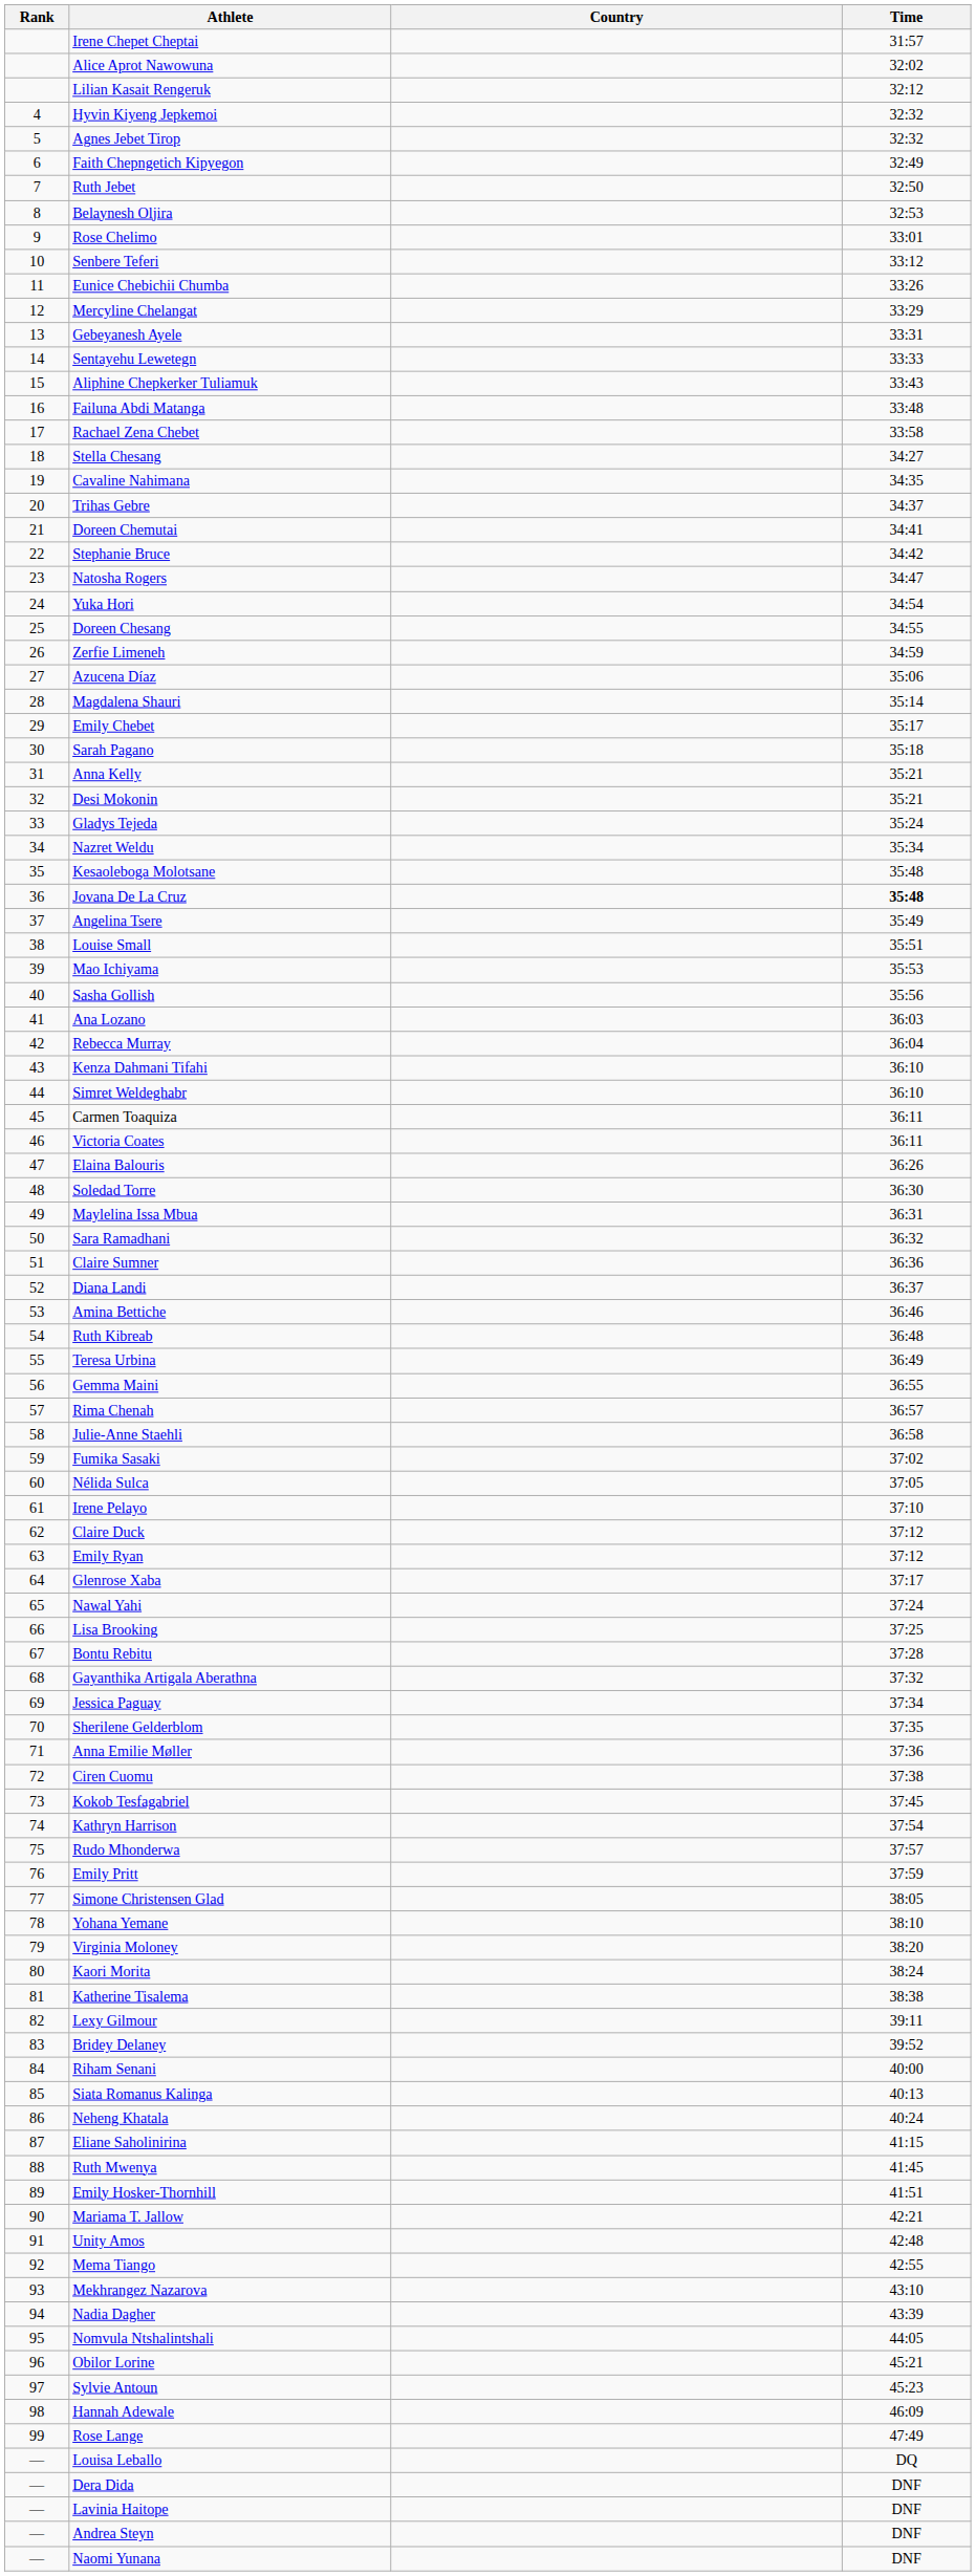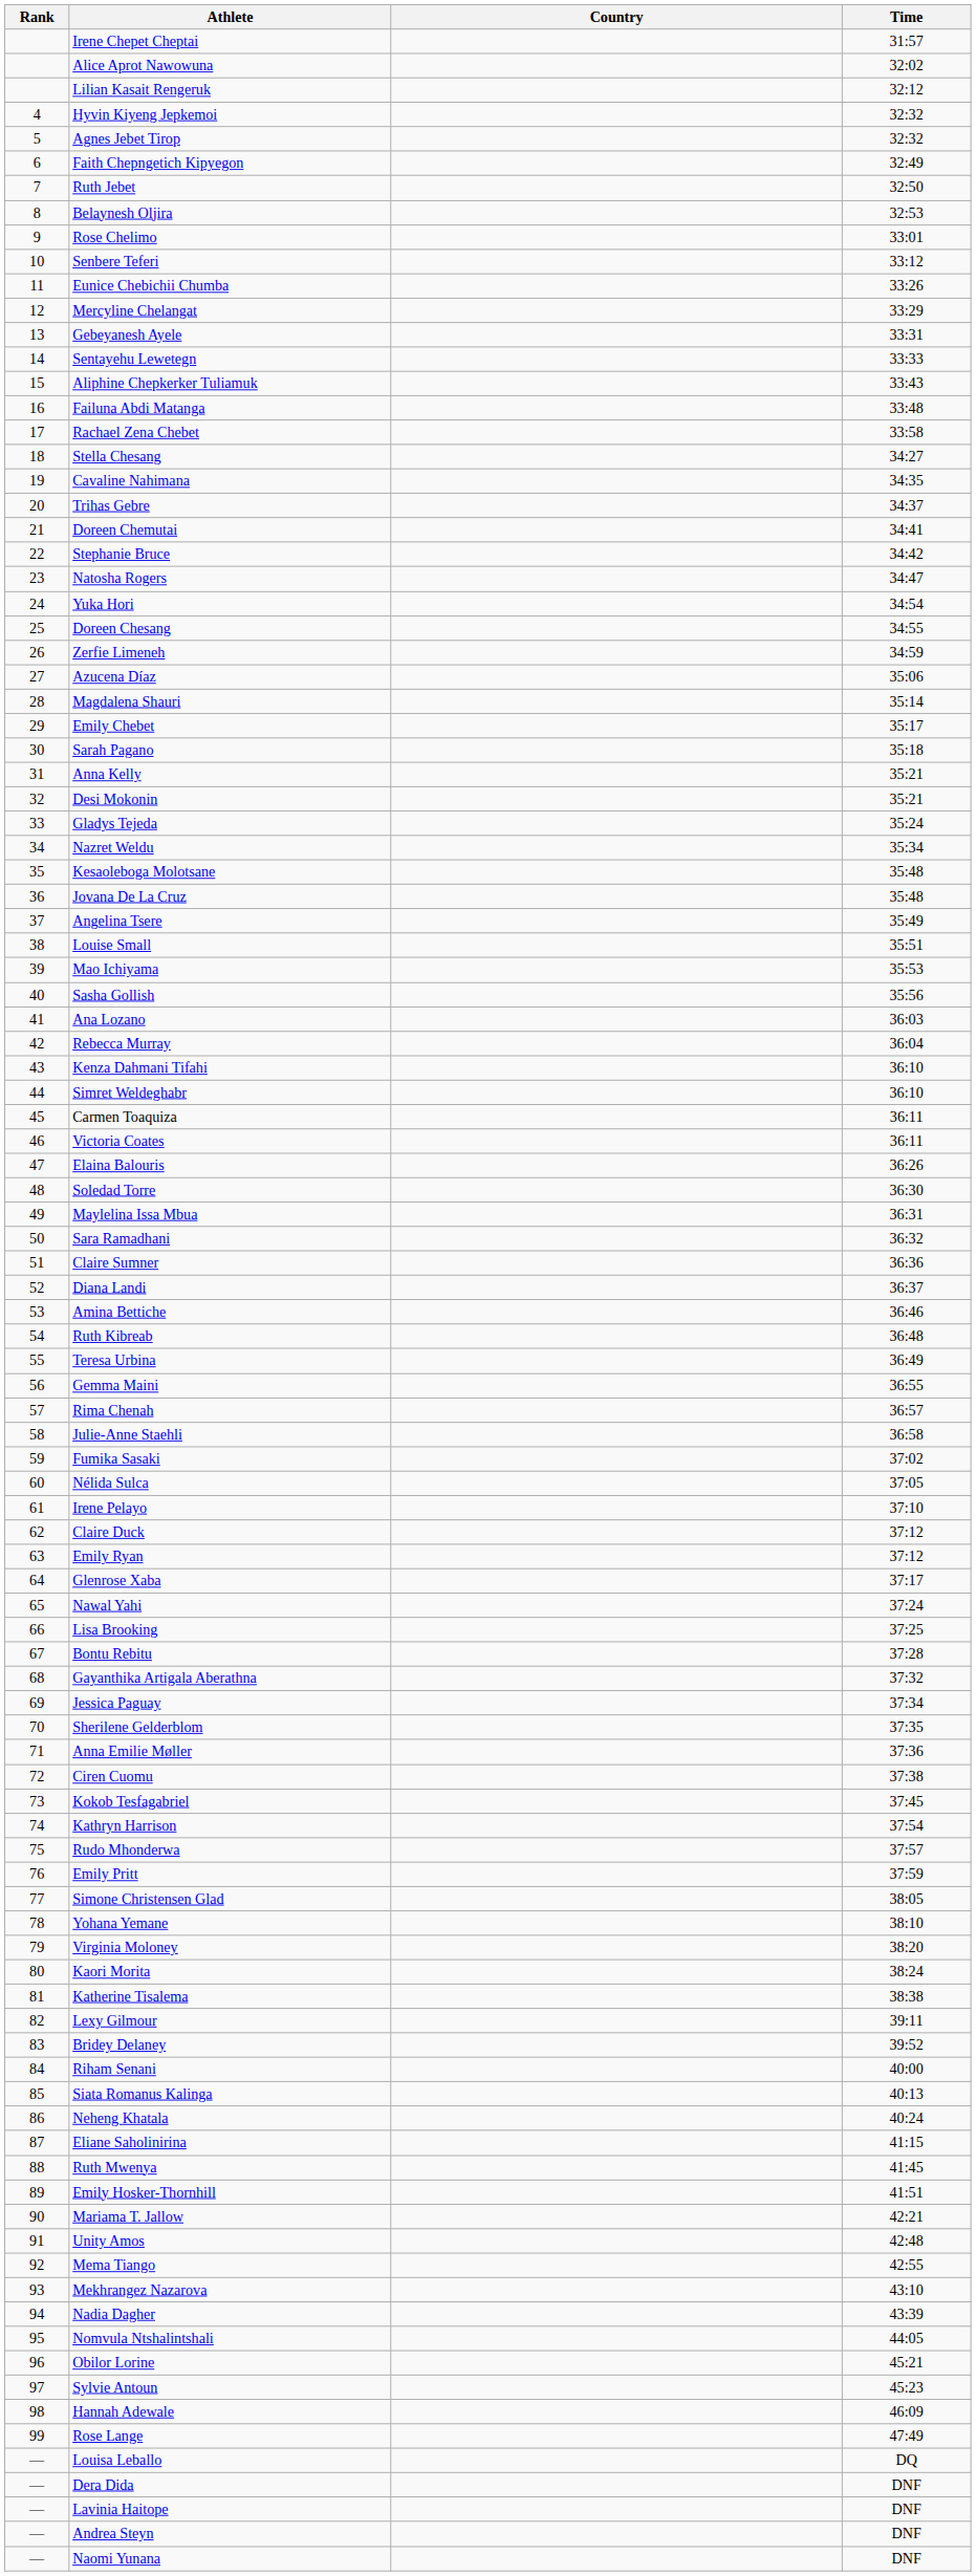Jovana De La Cruz | Time: bold -> normal
